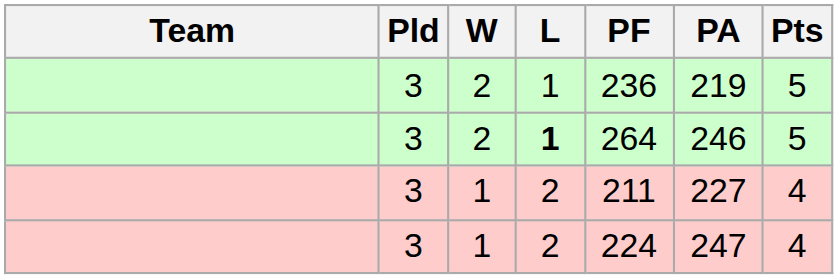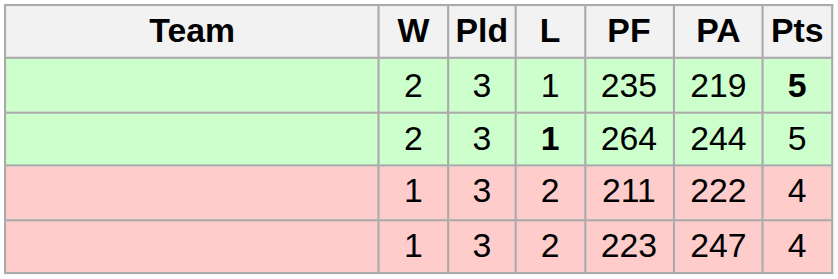columns swapped: Pld <-> W
row 2 | PF: 236 -> 235
row 2 | Pts: normal -> bold
row 3 | PA: 246 -> 244
row 4 | PA: 227 -> 222
row 5 | PF: 224 -> 223
